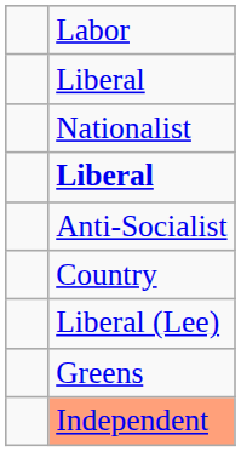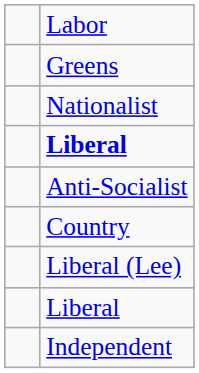row 2 | column 2: Liberal -> Greens
row 8 | column 2: Greens -> Liberal
row 9 | column 2: lightsalmon background -> no background
